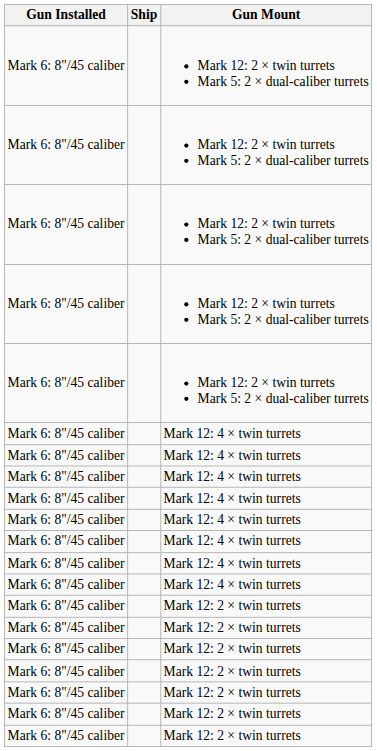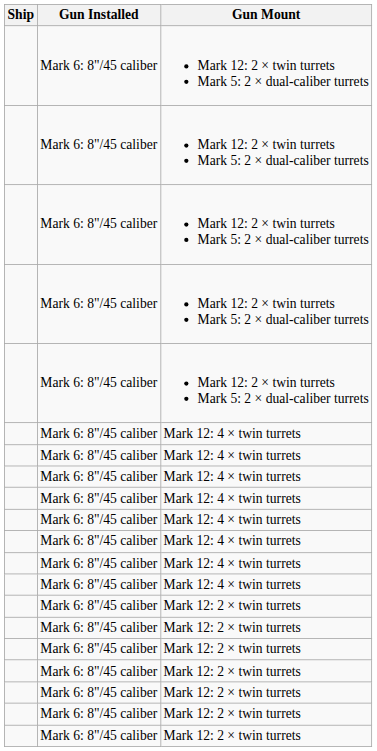columns swapped: Ship <-> Gun Installed
